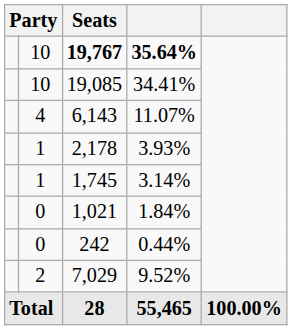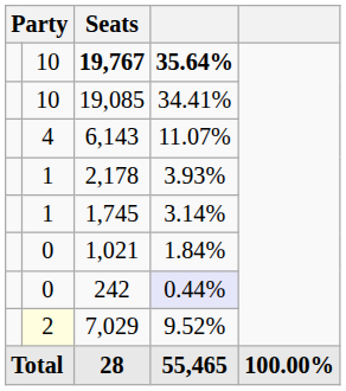242 | column 4: no background -> lavender background
7,029 | column 2: no background -> lightyellow background
